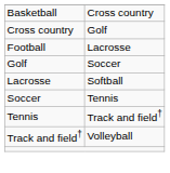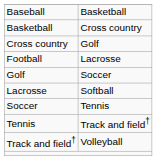+ row: Baseball | Basketball
